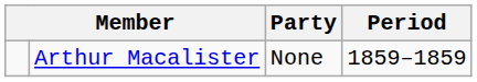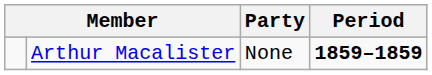Arthur Macalister | Period: normal -> bold
